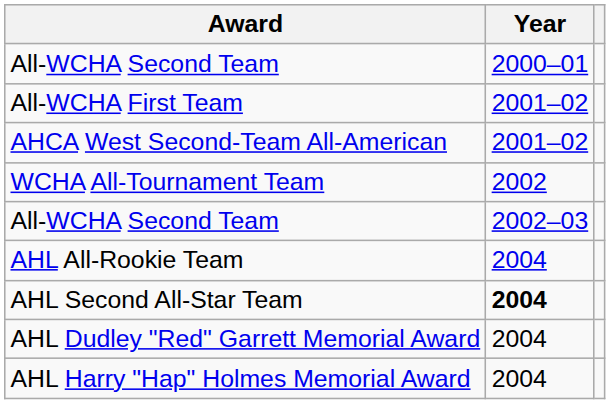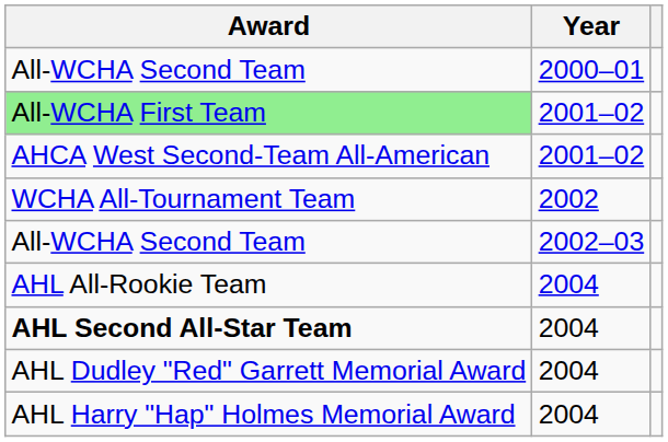All-WCHA First Team | Award: no background -> lightgreen background
AHL Second All-Star Team | Award: normal -> bold
AHL Second All-Star Team | Year: bold -> normal
